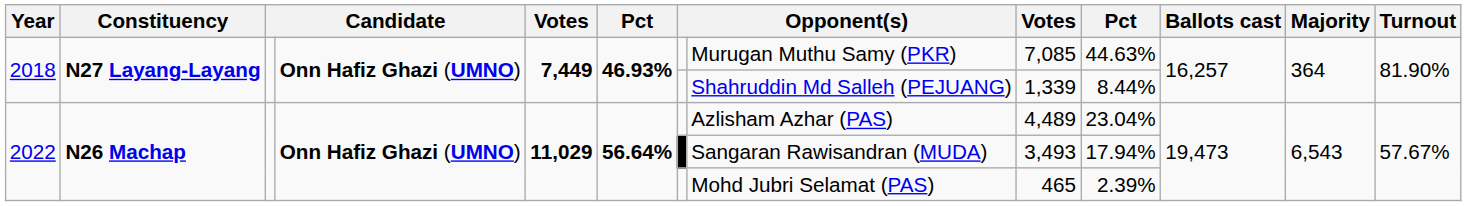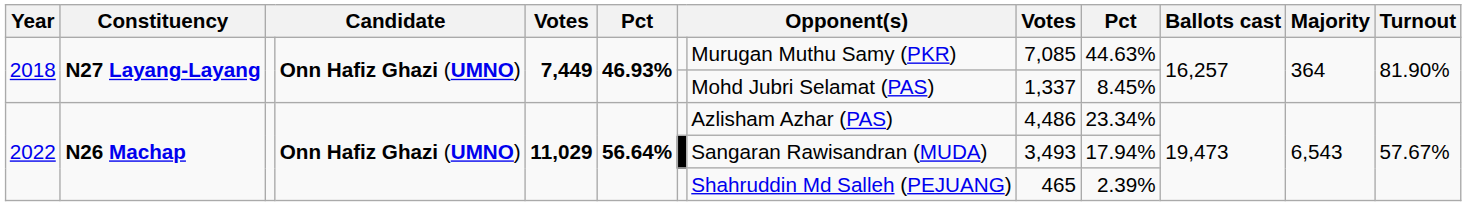row 3 | column 8: Shahruddin Md Salleh (PEJUANG) -> Mohd Jubri Selamat (PAS)
row 3 | column 9: 1,339 -> 1,337
row 3 | column 10: 8.44% -> 8.45%
row 4 | column 9: 4,489 -> 4,486
row 4 | column 10: 23.04% -> 23.34%
row 6 | column 8: Mohd Jubri Selamat (PAS) -> Shahruddin Md Salleh (PEJUANG)
